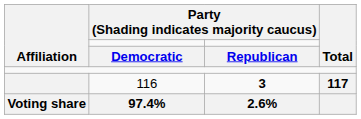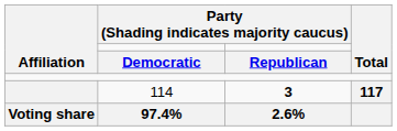117 | column 2: 116 -> 114
